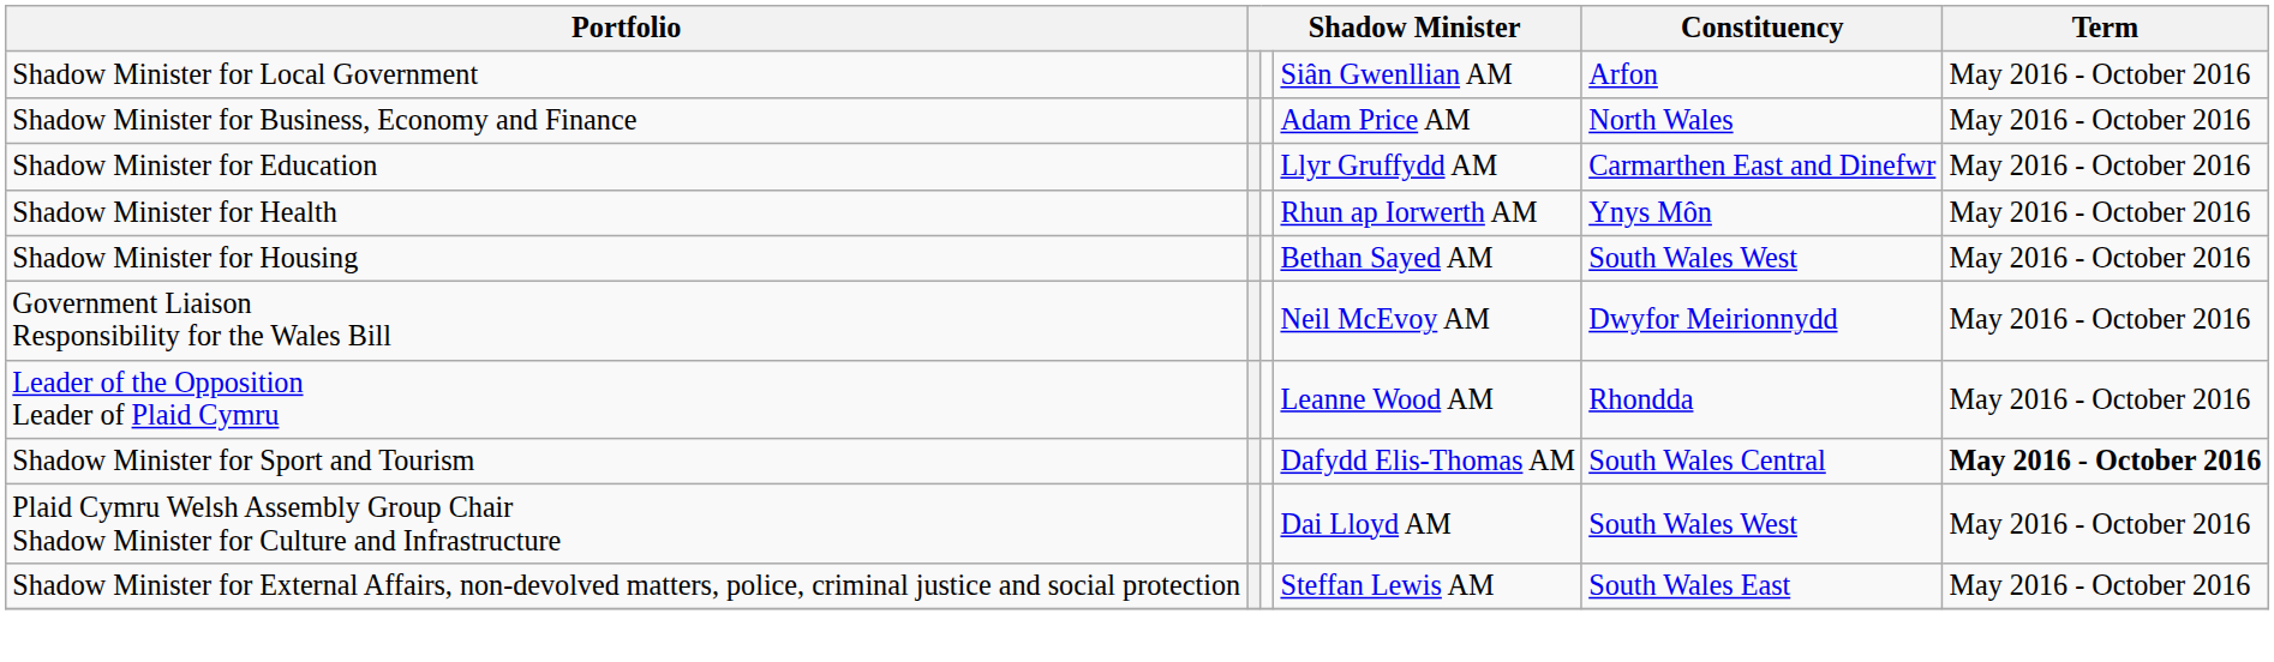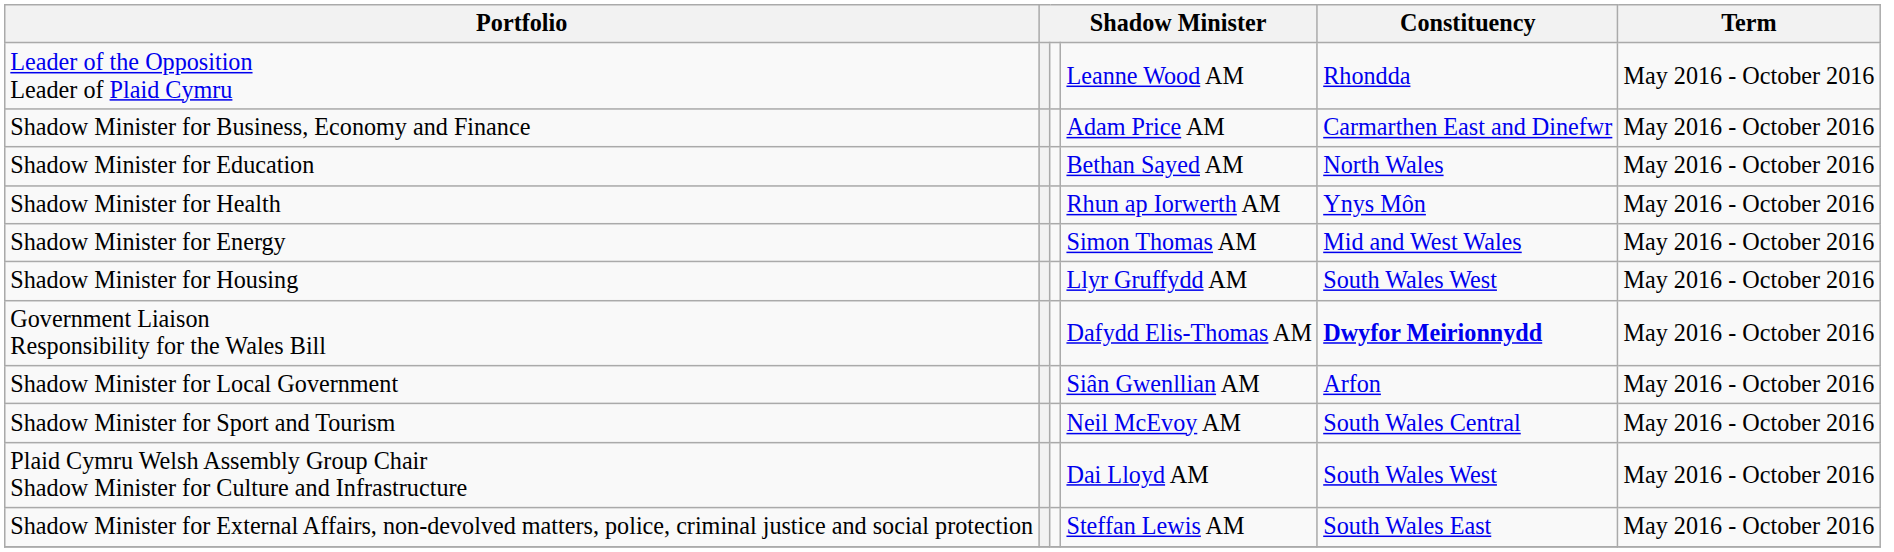rows swapped: Leader of the Opposition Leader of Plaid Cymru <-> Shadow Minister for Local Government
Shadow Minister for Business, Economy and Finance | Constituency: North Wales -> Carmarthen East and Dinefwr
Shadow Minister for Education | column 4: Llyr Gruffydd AM -> Bethan Sayed AM
Shadow Minister for Education | Constituency: Carmarthen East and Dinefwr -> North Wales
+ row: Shadow Minister for Energy | Simon Thomas AM | Mid and West Wales | May 2016 - October 2016
Shadow Minister for Housing | column 4: Bethan Sayed AM -> Llyr Gruffydd AM
Government Liaison Responsibility for the Wales Bill | column 4: Neil McEvoy AM -> Dafydd Elis-Thomas AM
Government Liaison Responsibility for the Wales Bill | Constituency: normal -> bold
Shadow Minister for Sport and Tourism | column 4: Dafydd Elis-Thomas AM -> Neil McEvoy AM
Shadow Minister for Sport and Tourism | Term: bold -> normal
